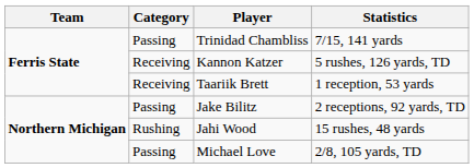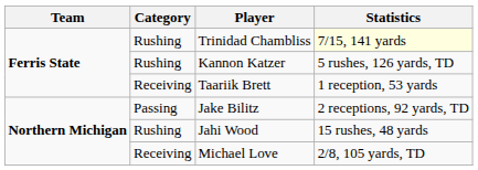Trinidad Chambliss | Category: Passing -> Rushing
Trinidad Chambliss | Statistics: no background -> lightyellow background
Kannon Katzer | Category: Receiving -> Rushing
Michael Love | Category: Passing -> Receiving
